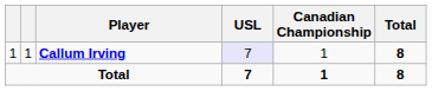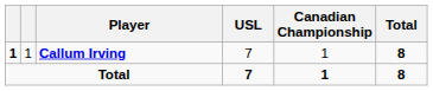row 2 | column 1: normal -> bold
row 2 | USL: lavender background -> no background
